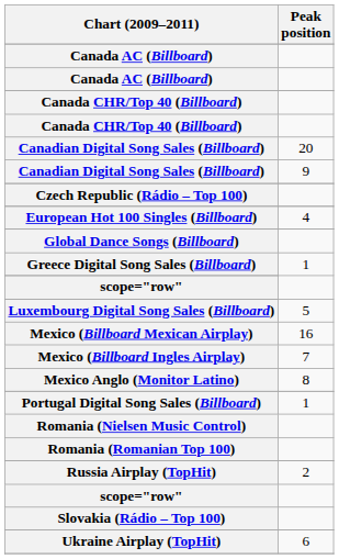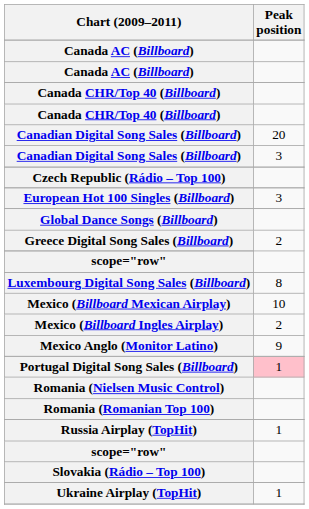row 7 | Peak position: 9 -> 3
row 9 | Peak position: 4 -> 3
row 11 | Peak position: 1 -> 2
row 13 | Peak position: 5 -> 8
row 14 | Peak position: 16 -> 10
row 15 | Peak position: 7 -> 2
row 16 | Peak position: 8 -> 9
row 17 | Peak position: no background -> pink background
row 20 | Peak position: 2 -> 1
row 23 | Peak position: 6 -> 1
